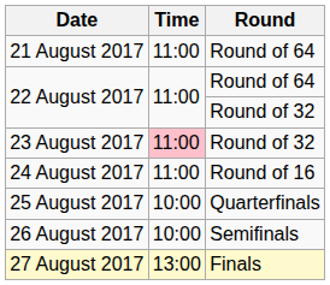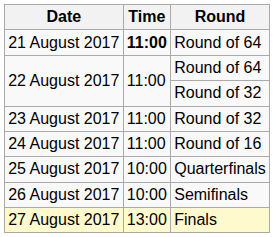21 August 2017 | Time: normal -> bold
23 August 2017 | Time: pink background -> no background
